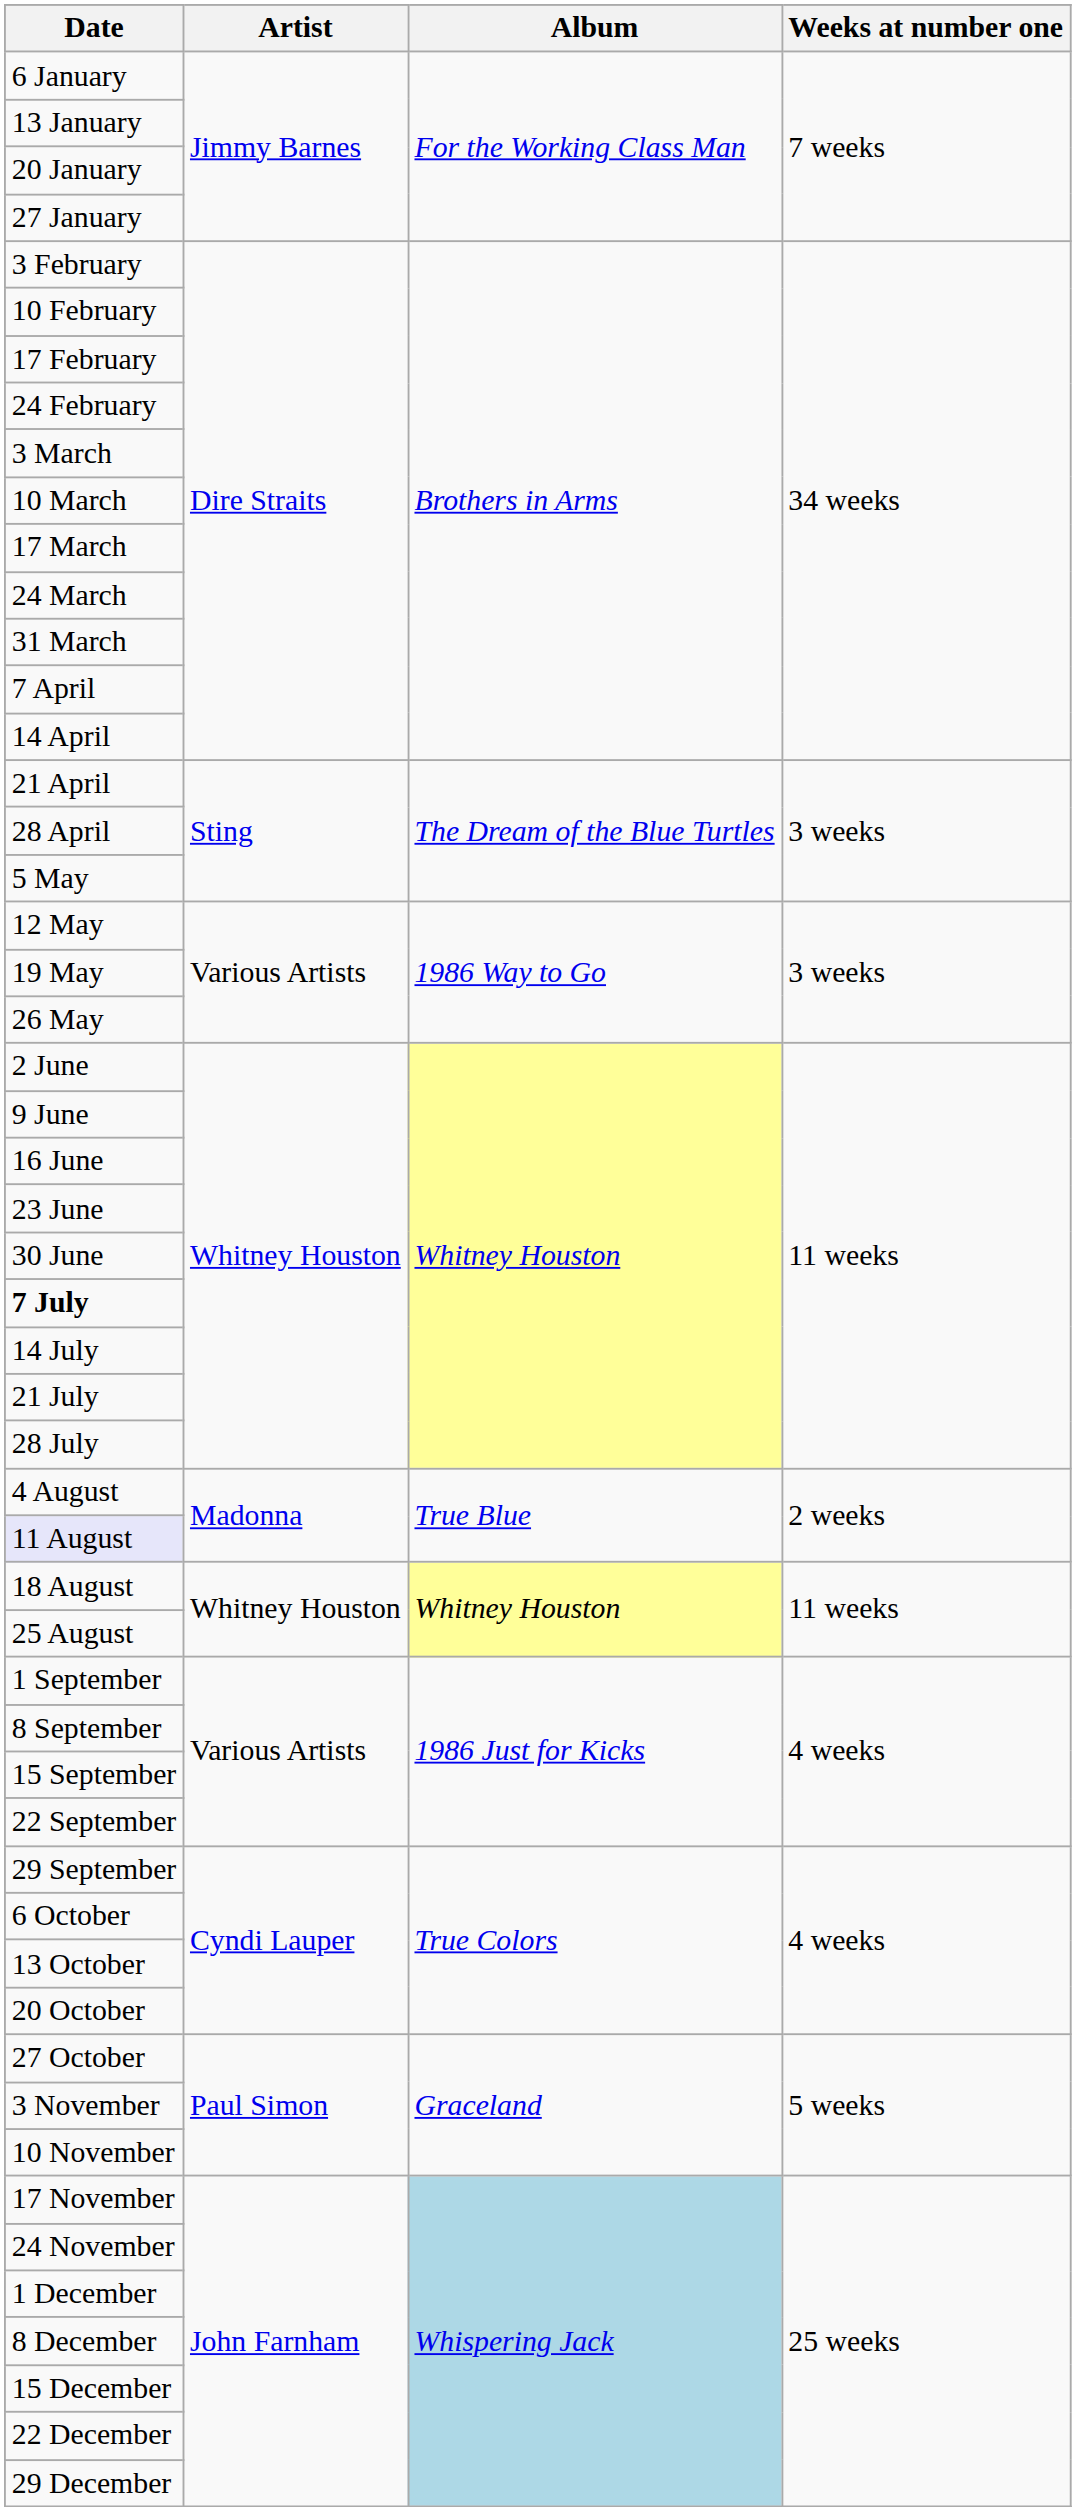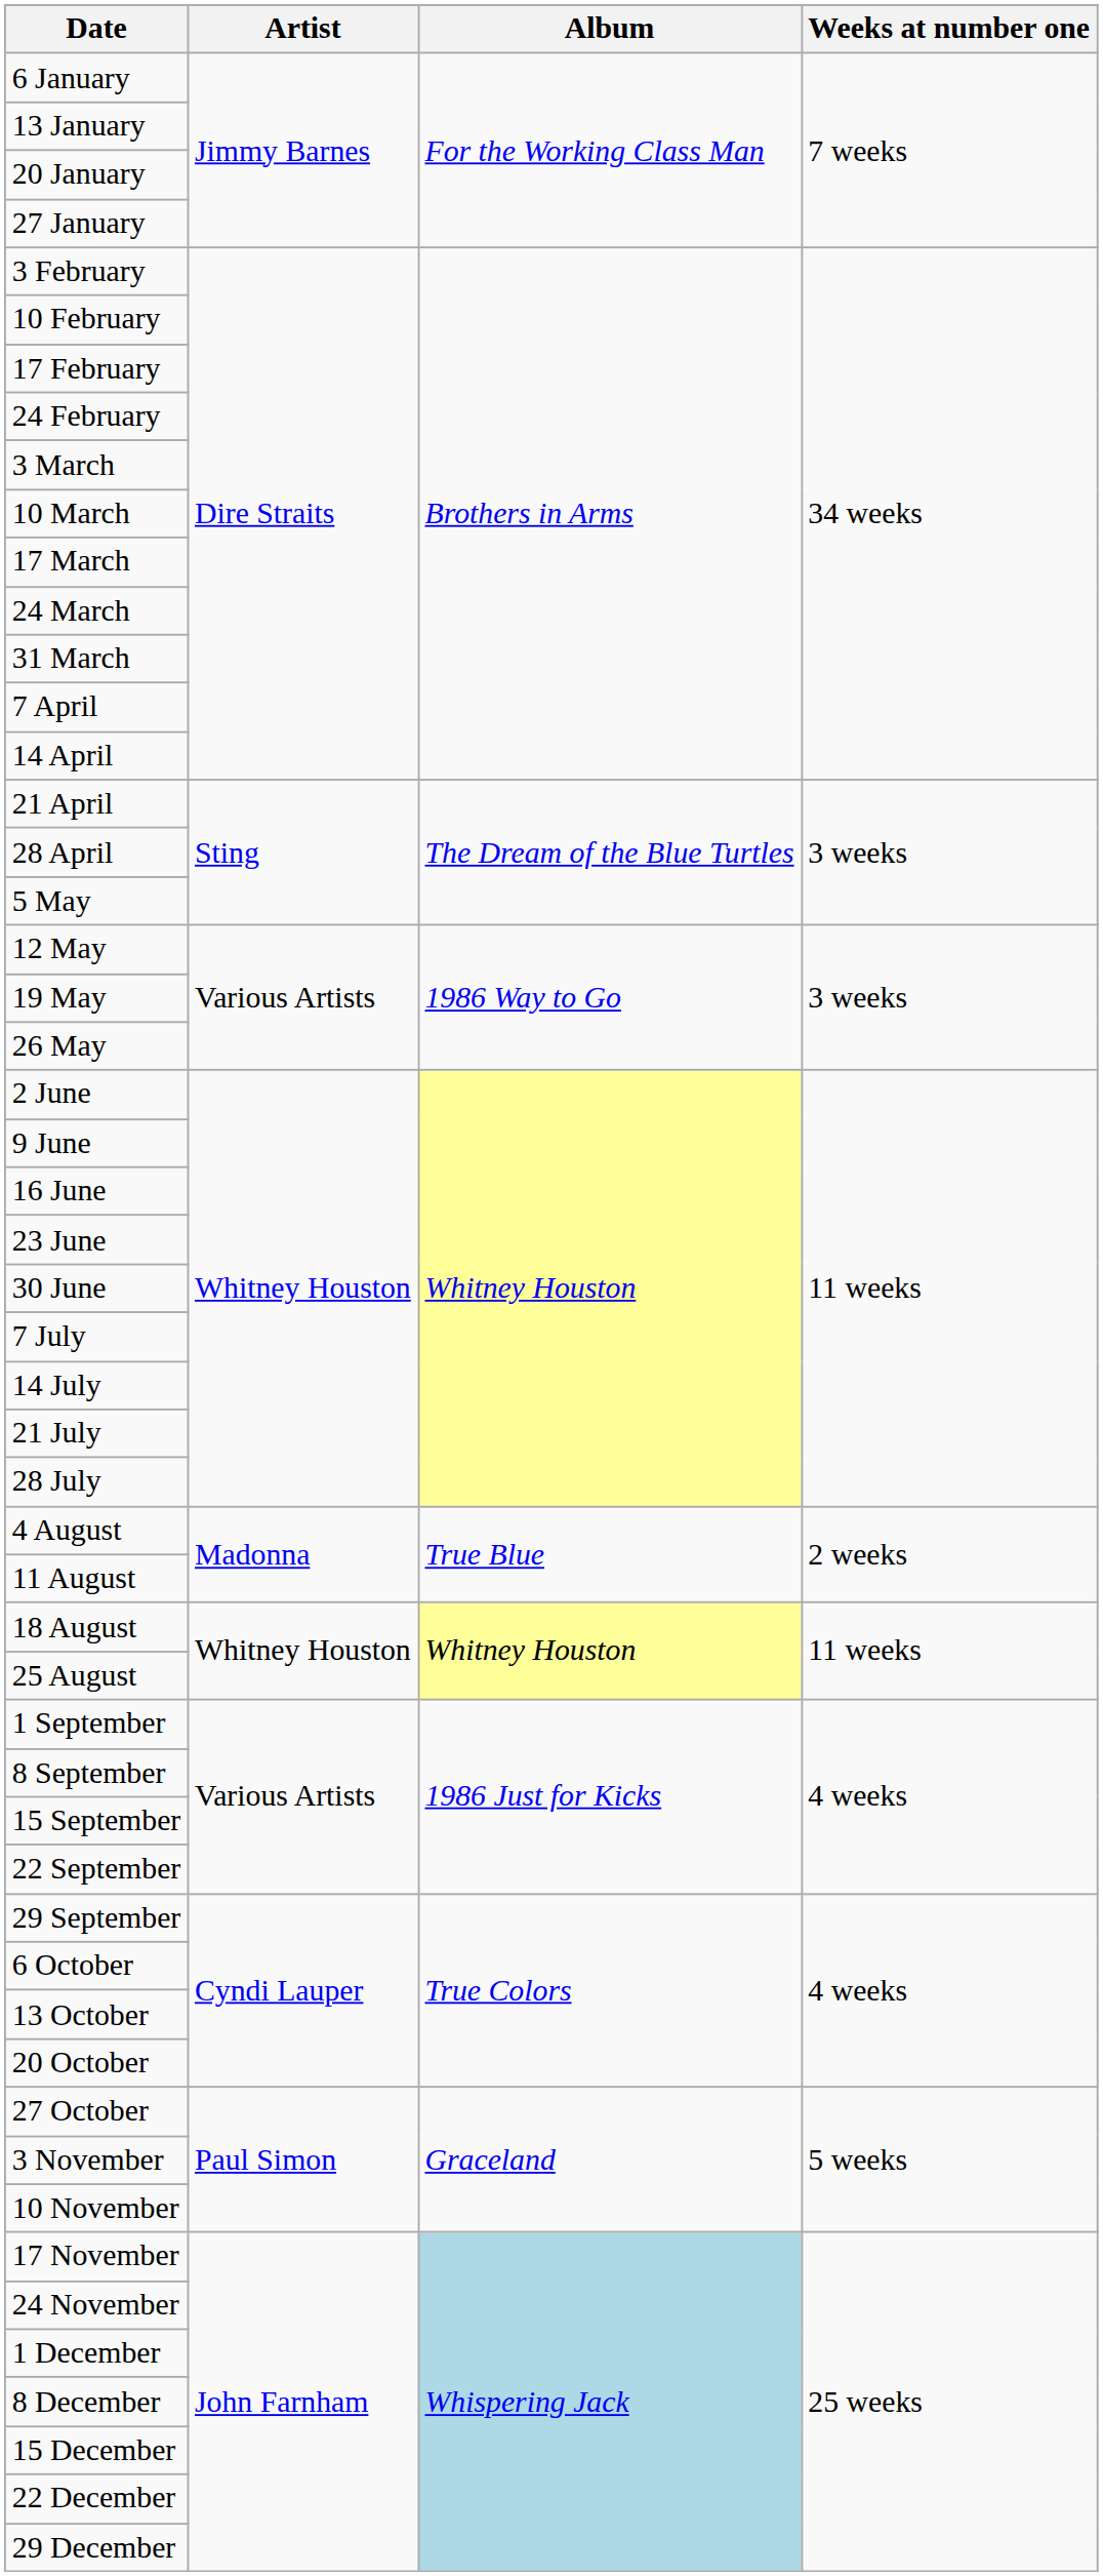7 July | Date: bold -> normal
11 August | Date: lavender background -> no background
